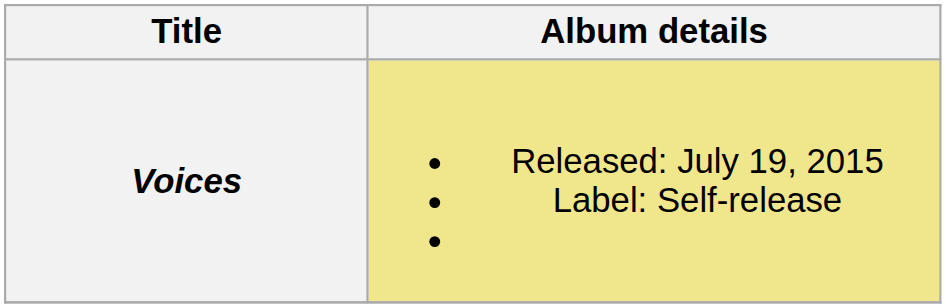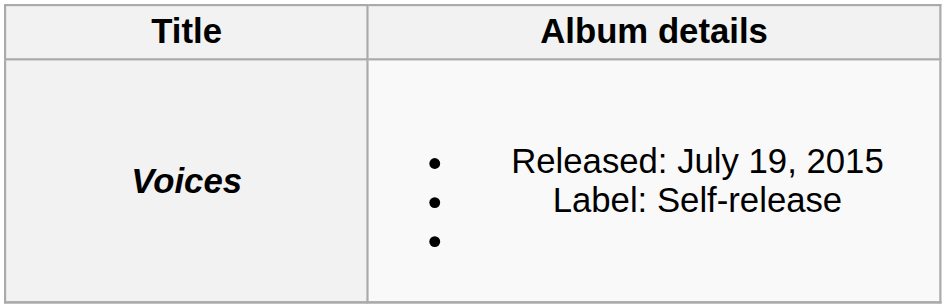Voices | Album details: khaki background -> no background
